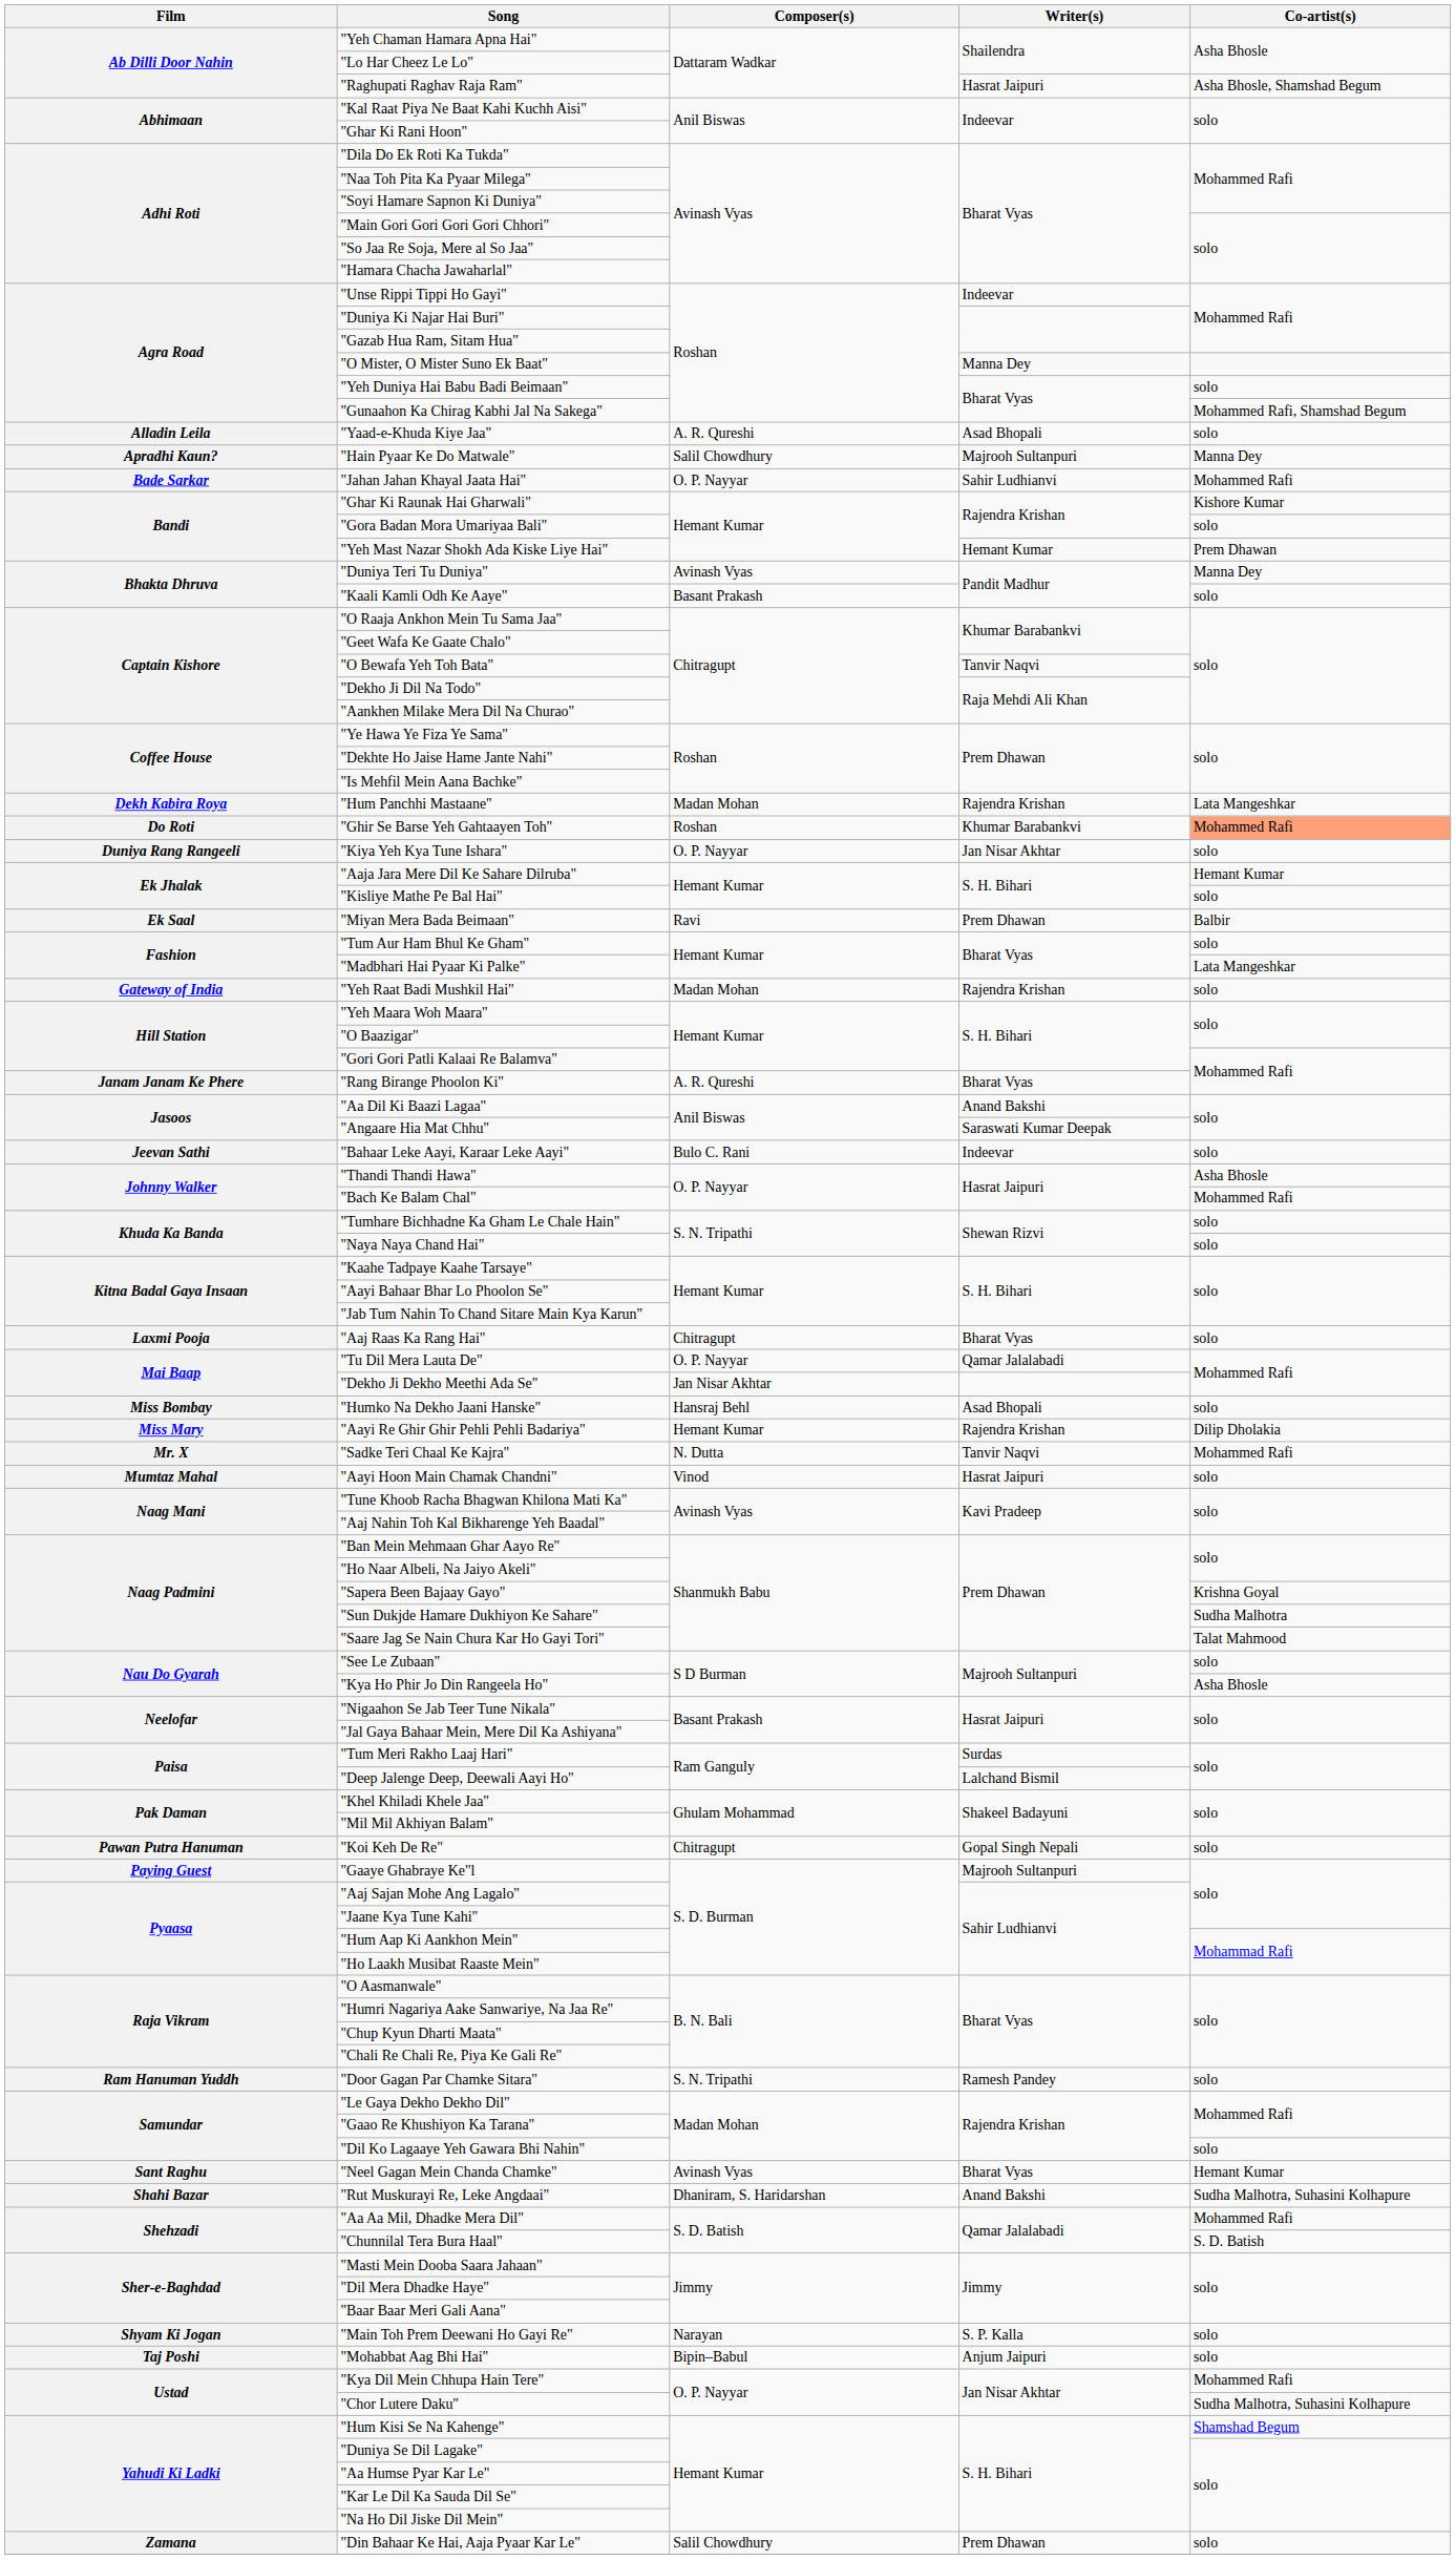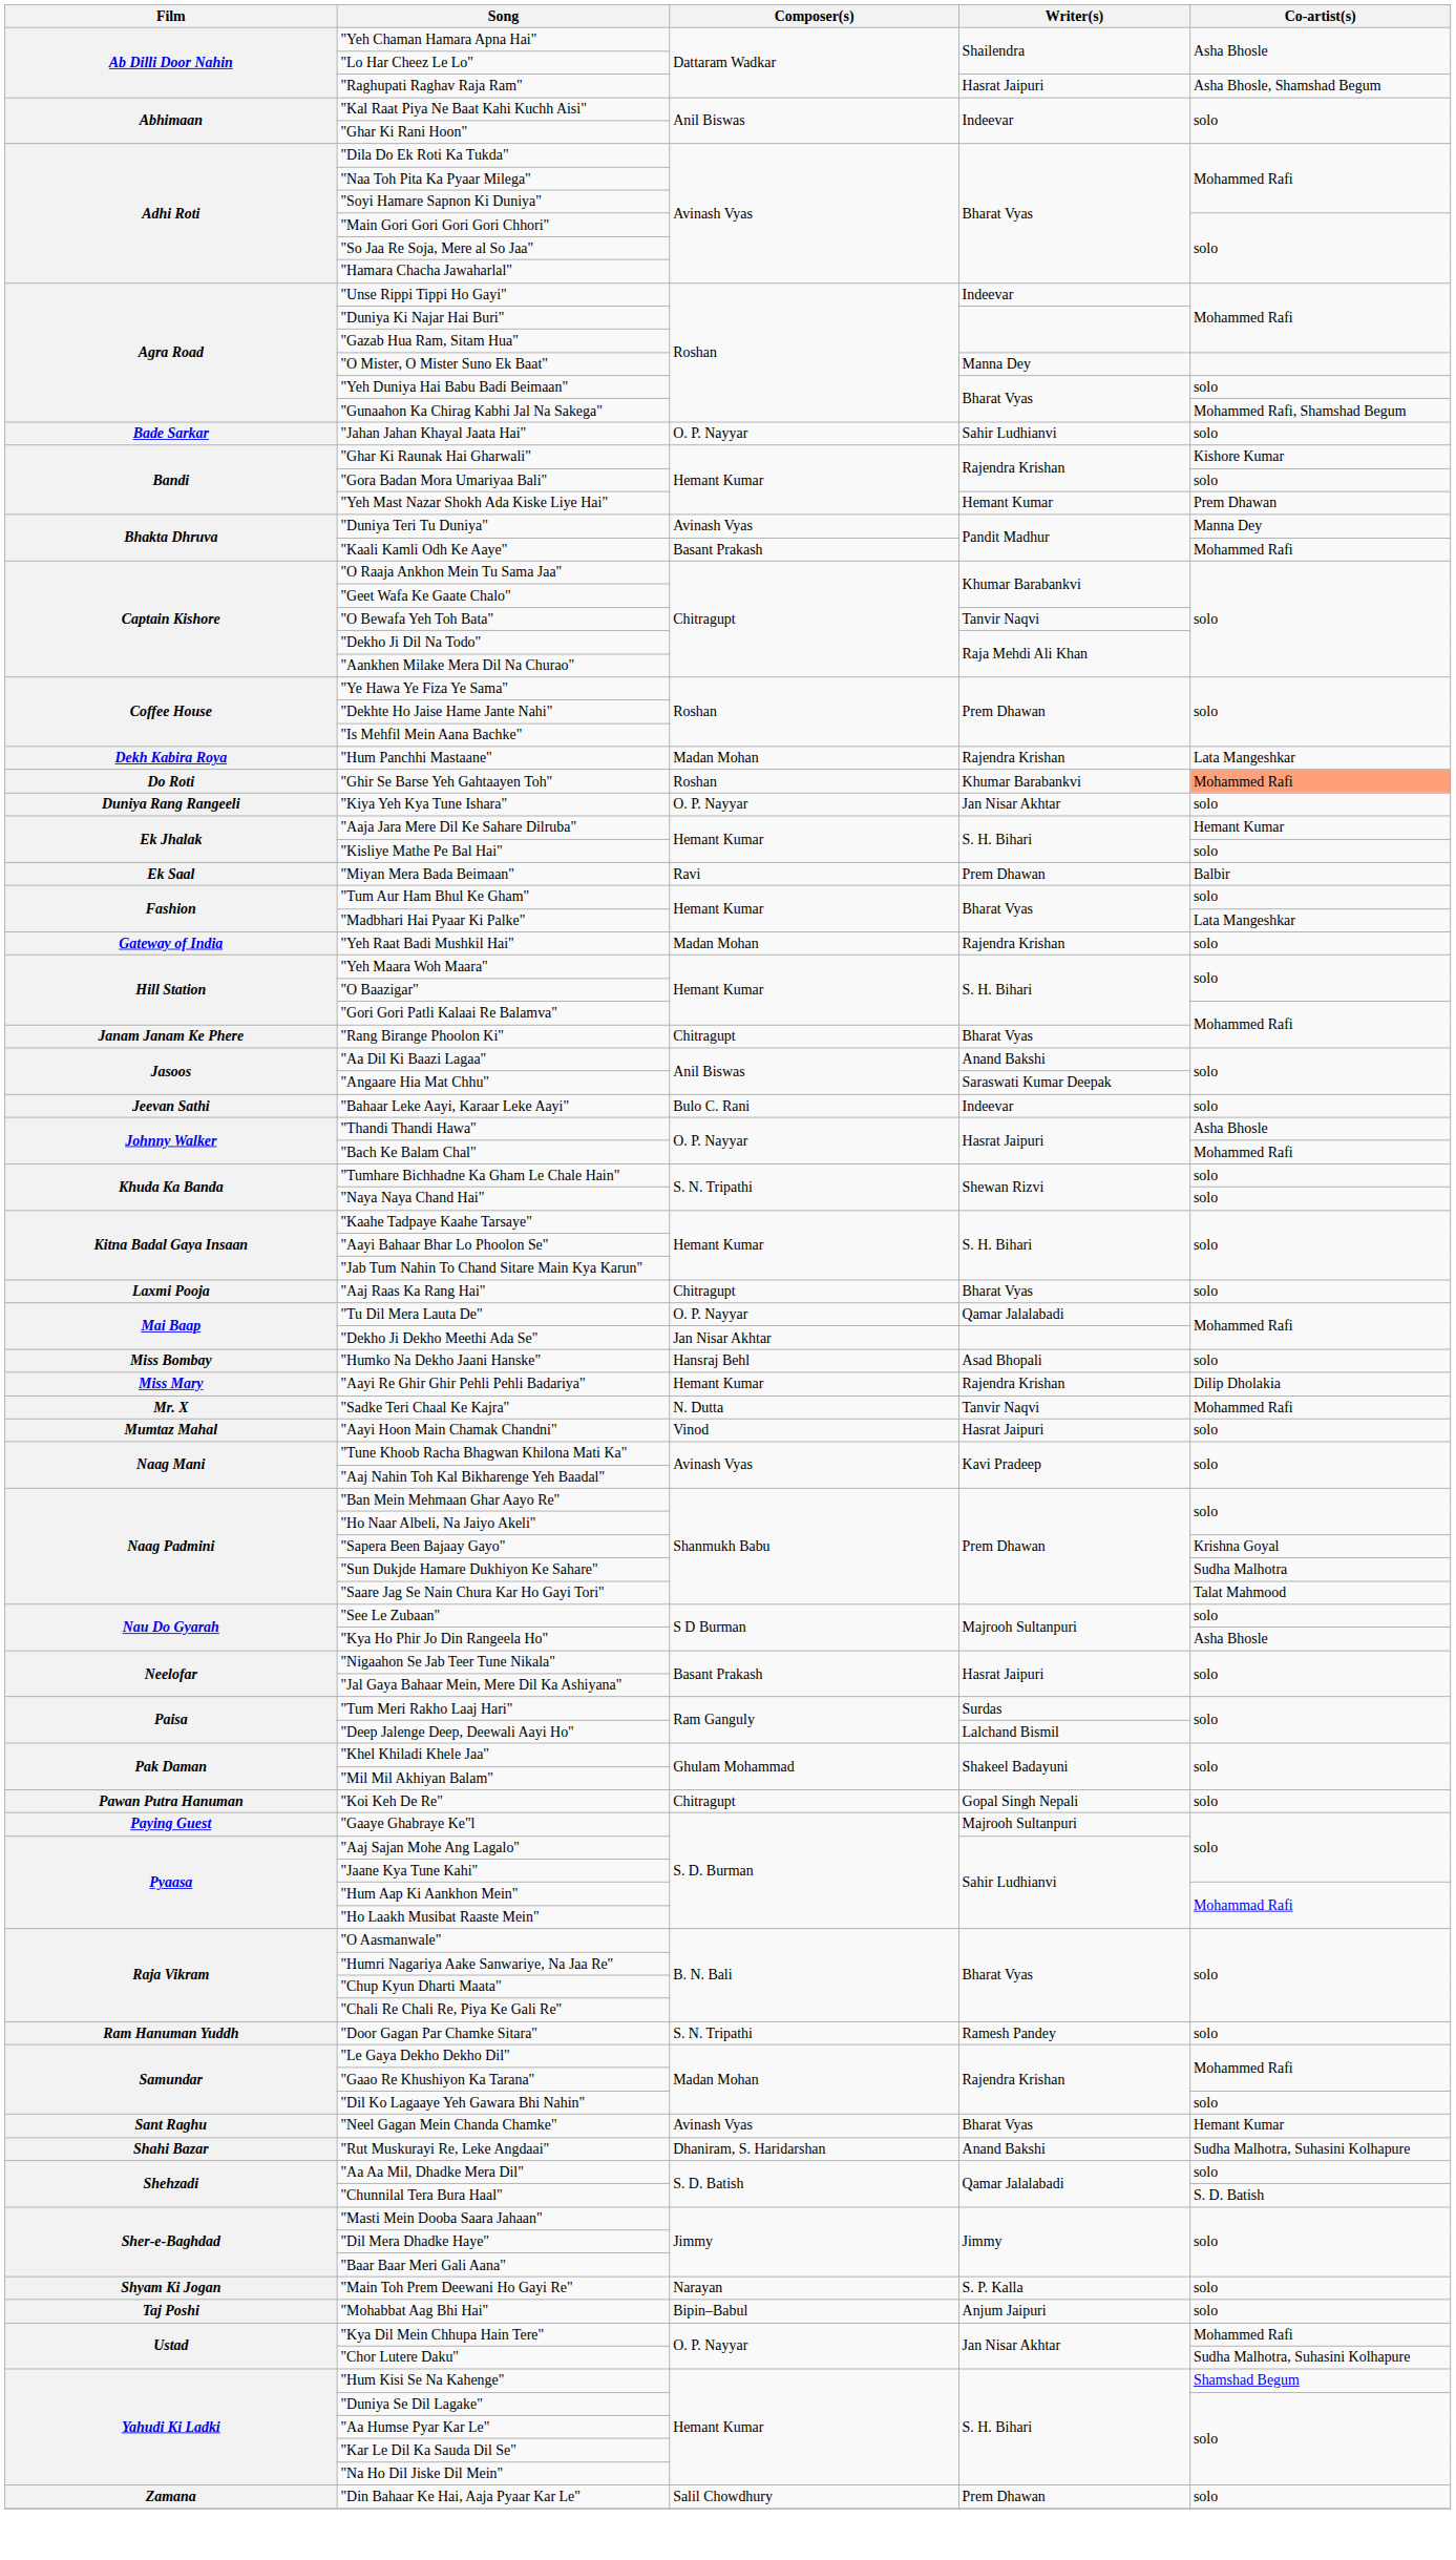- row: Alladin Leila | "Yaad-e-Khuda Kiye Jaa" | A. R. Qureshi | Asad Bhopali | solo
- row: Apradhi Kaun? | "Hain Pyaar Ke Do Matwale" | Salil Chowdhury | Majrooh Sultanpuri | Manna Dey
"Jahan Jahan Khayal Jaata Hai" | Co-artist(s): Mohammed Rafi -> solo
"Kaali Kamli Odh Ke Aaye" | Co-artist(s): solo -> Mohammed Rafi
"Rang Birange Phoolon Ki" | Composer(s): A. R. Qureshi -> Chitragupt
"Aa Aa Mil, Dhadke Mera Dil" | Co-artist(s): Mohammed Rafi -> solo
